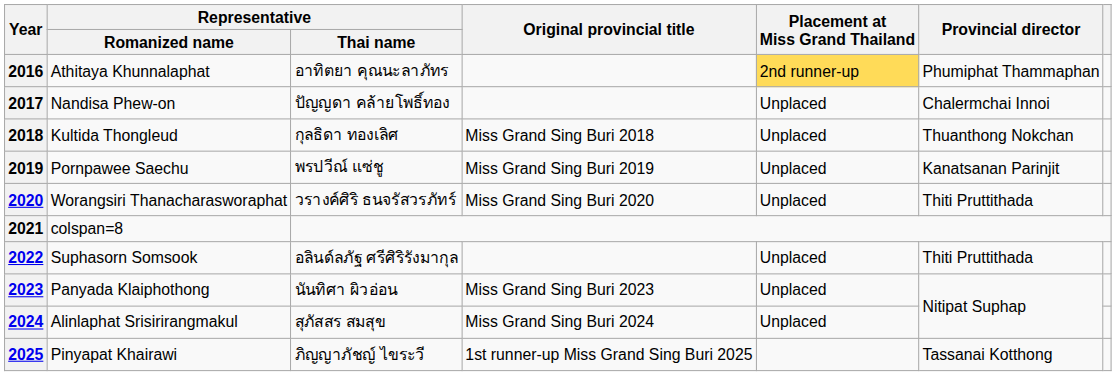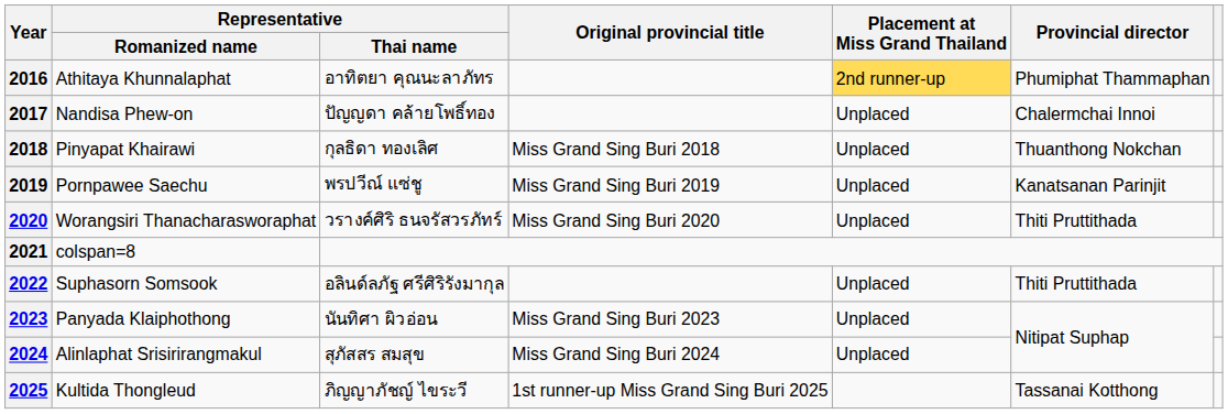2018 | Representative / Romanized name: Kultida Thongleud -> Pinyapat Khairawi
2025 | Representative / Romanized name: Pinyapat Khairawi -> Kultida Thongleud
